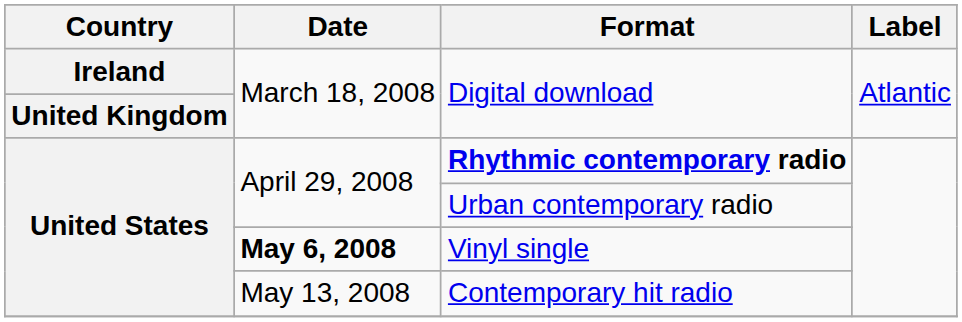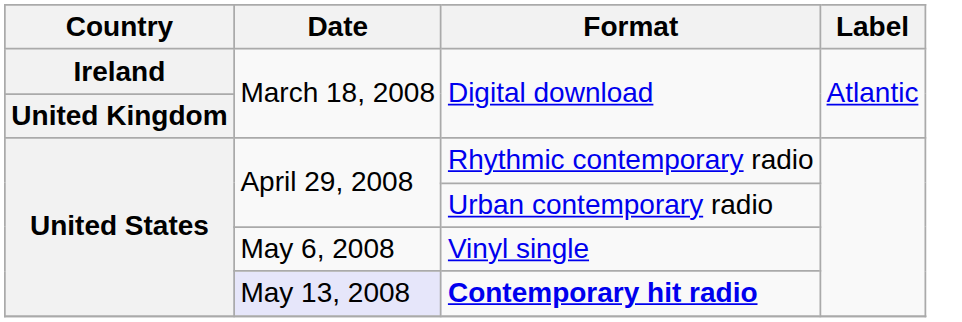Rhythmic contemporary radio | Format: bold -> normal
Vinyl single | Date: bold -> normal
Contemporary hit radio | Date: no background -> lavender background
Contemporary hit radio | Format: normal -> bold
